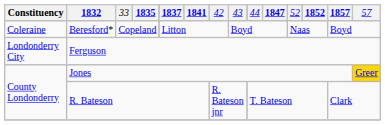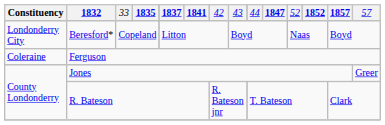Beresford* | Constituency: Coleraine -> Londonderry City
Ferguson | Constituency: Londonderry City -> Coleraine
Jones | 57: gold background -> no background
